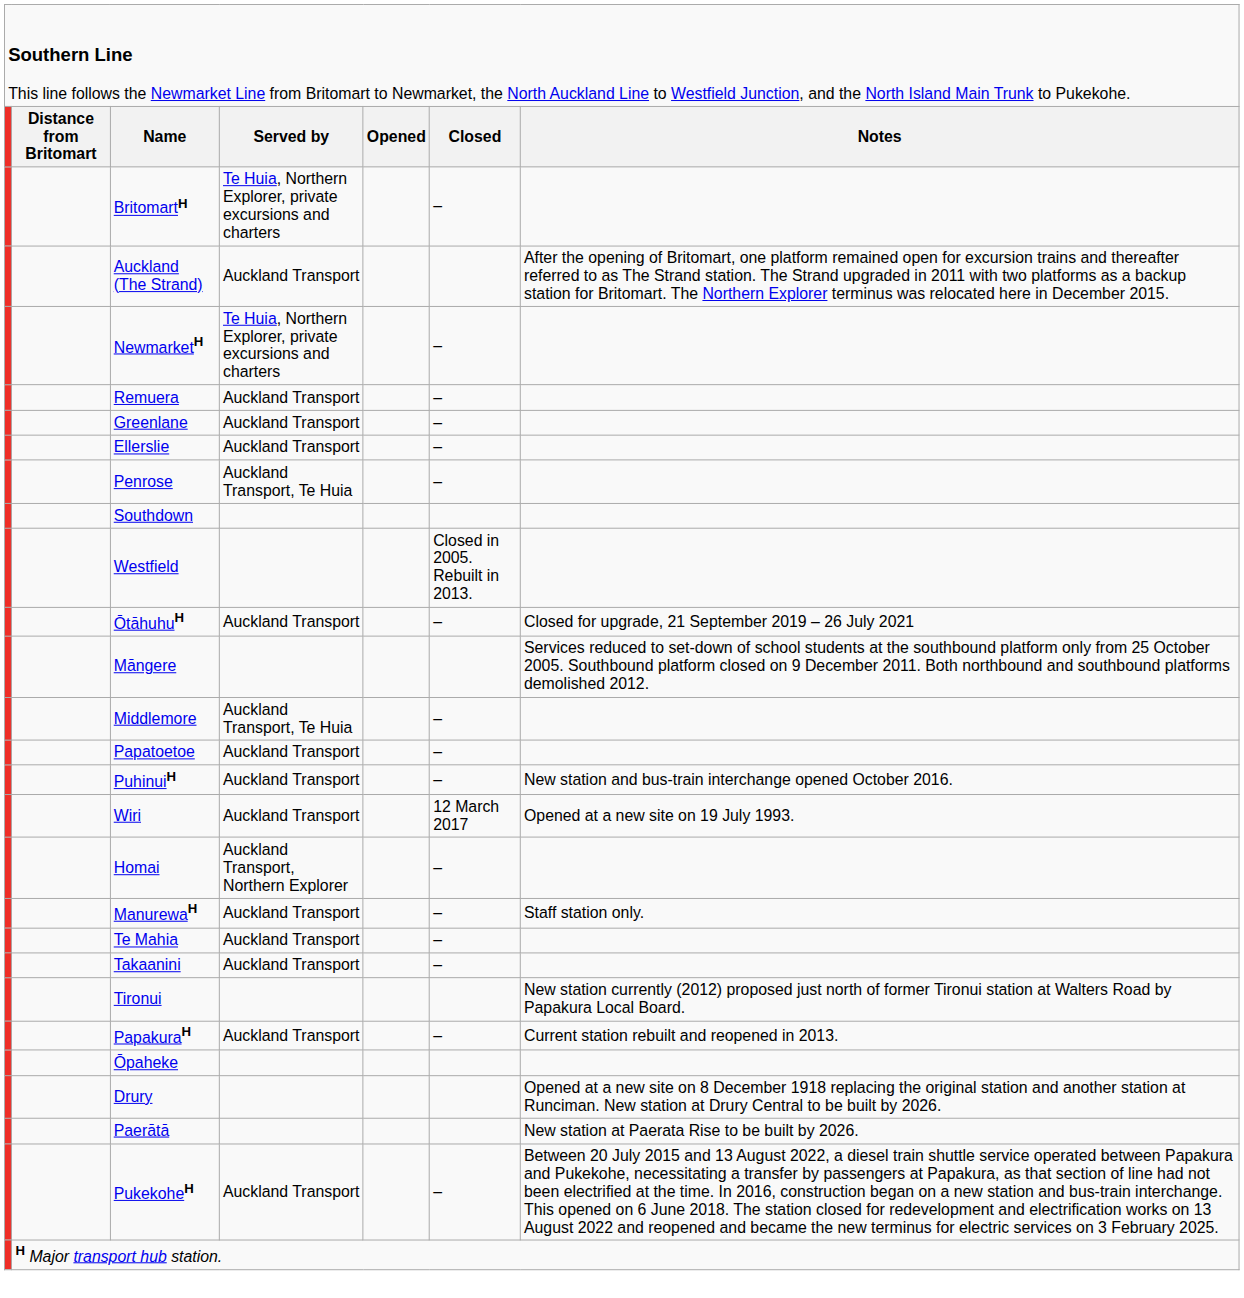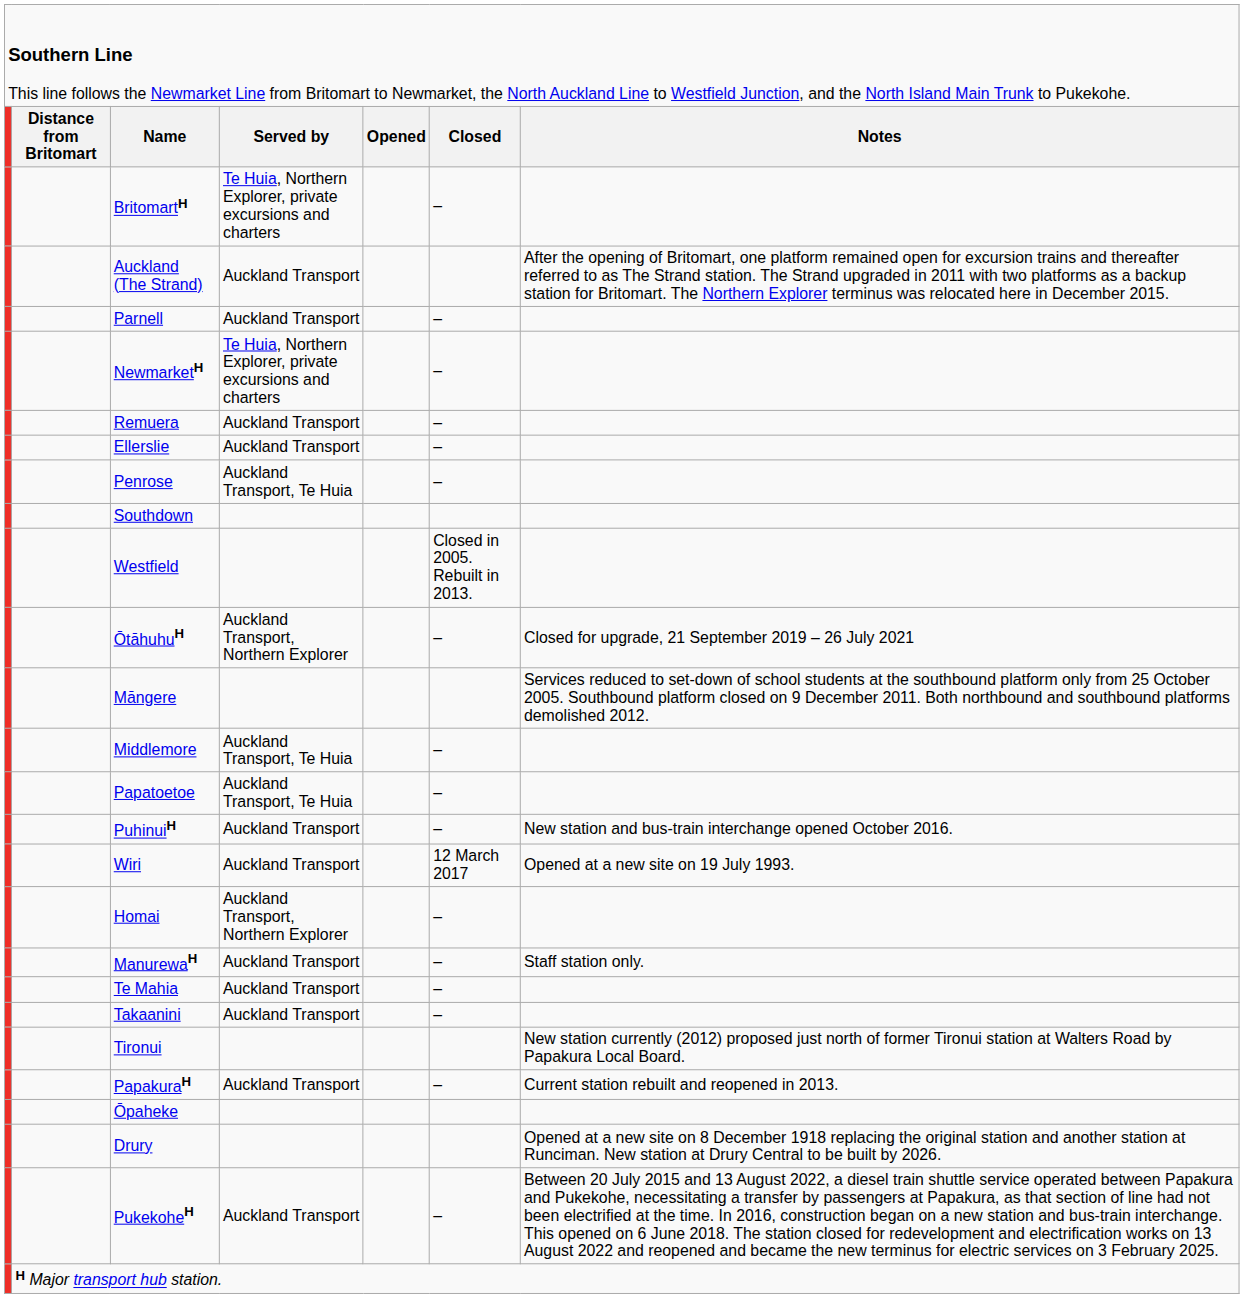+ row: Parnell | Auckland Transport | –
- row: Greenlane | Auckland Transport | –
ŌtāhuhuH | column 4: Auckland Transport -> Auckland Transport, Northern Explorer
Papatoetoe | column 4: Auckland Transport -> Auckland Transport, Te Huia
- row: Paerātā | New station at Paerata Rise to be built by 2026.
